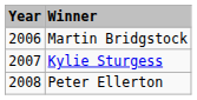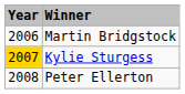Kylie Sturgess | Year: no background -> gold background
